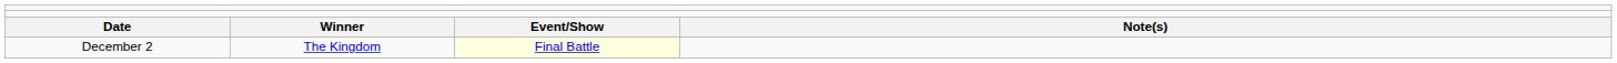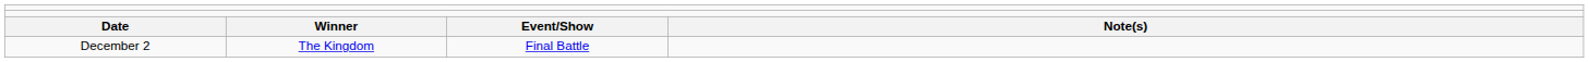December 2 | column 3: lightyellow background -> no background
